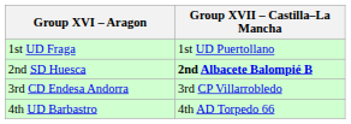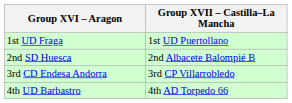2nd SD Huesca | Group XVII – Castilla–La Mancha: bold -> normal
